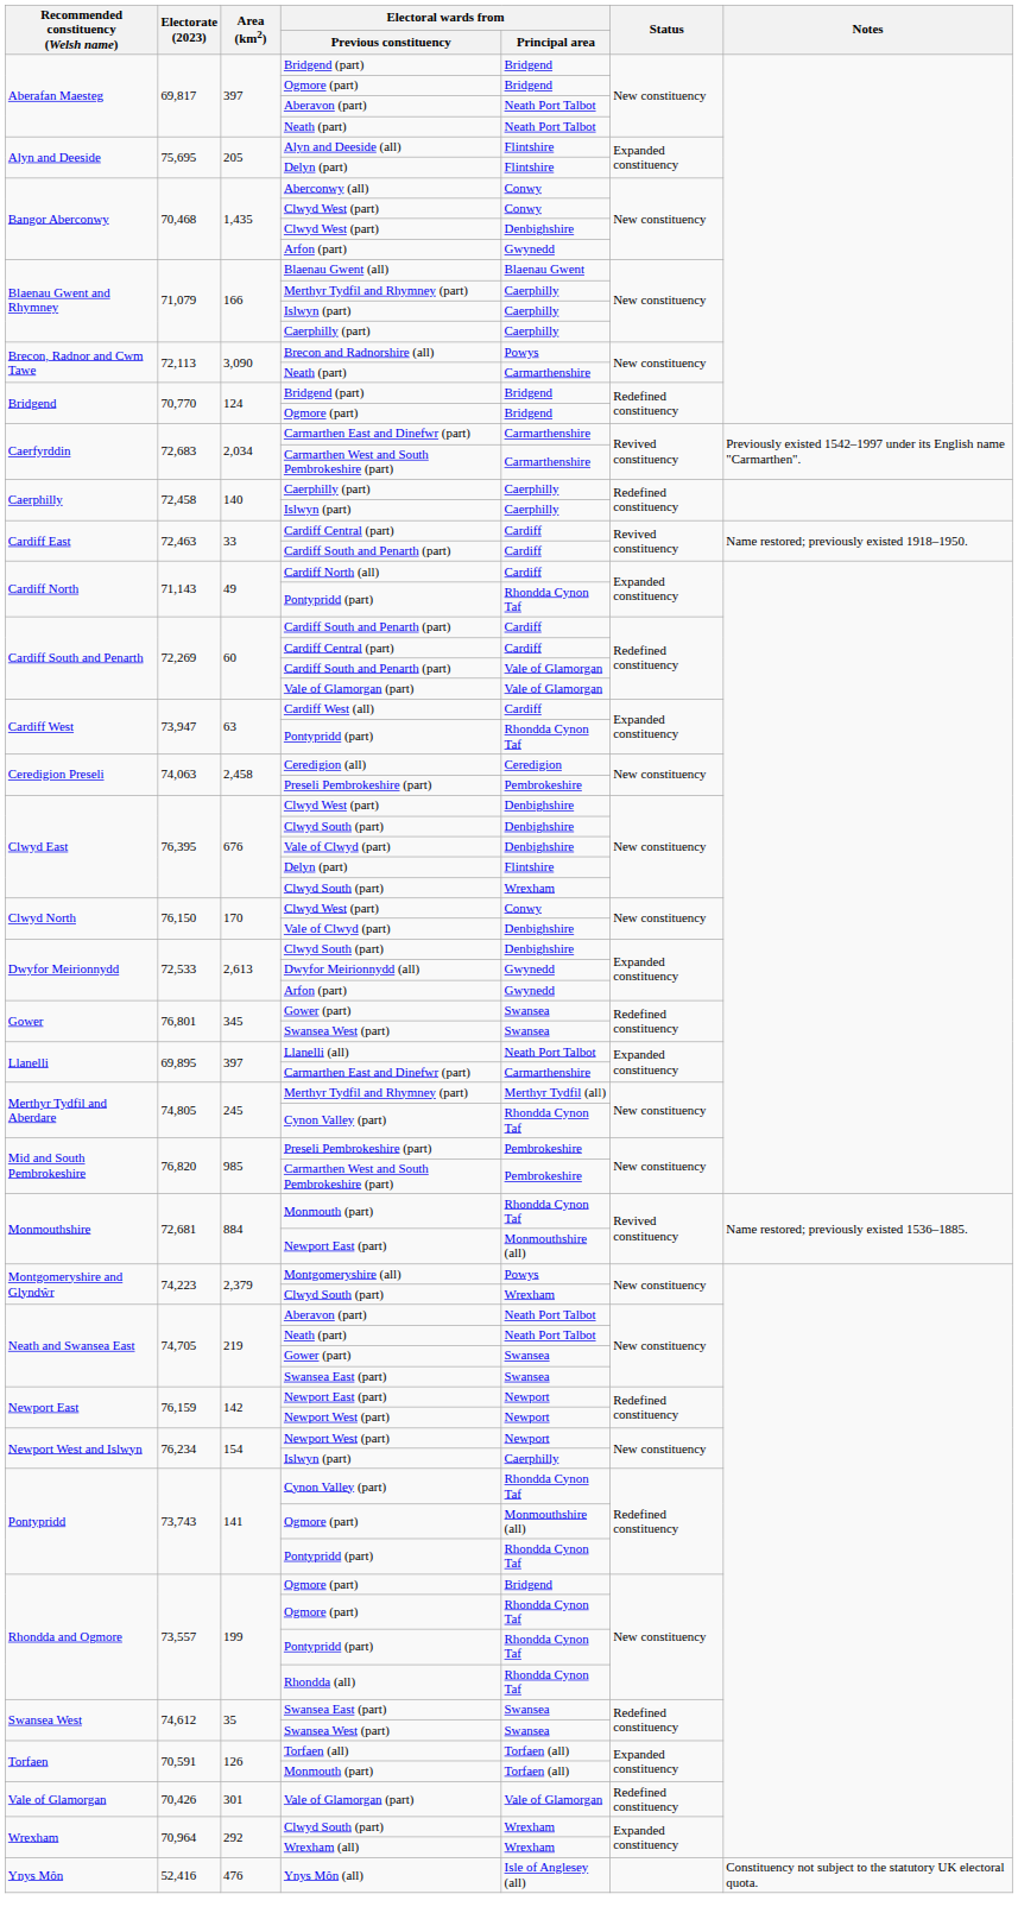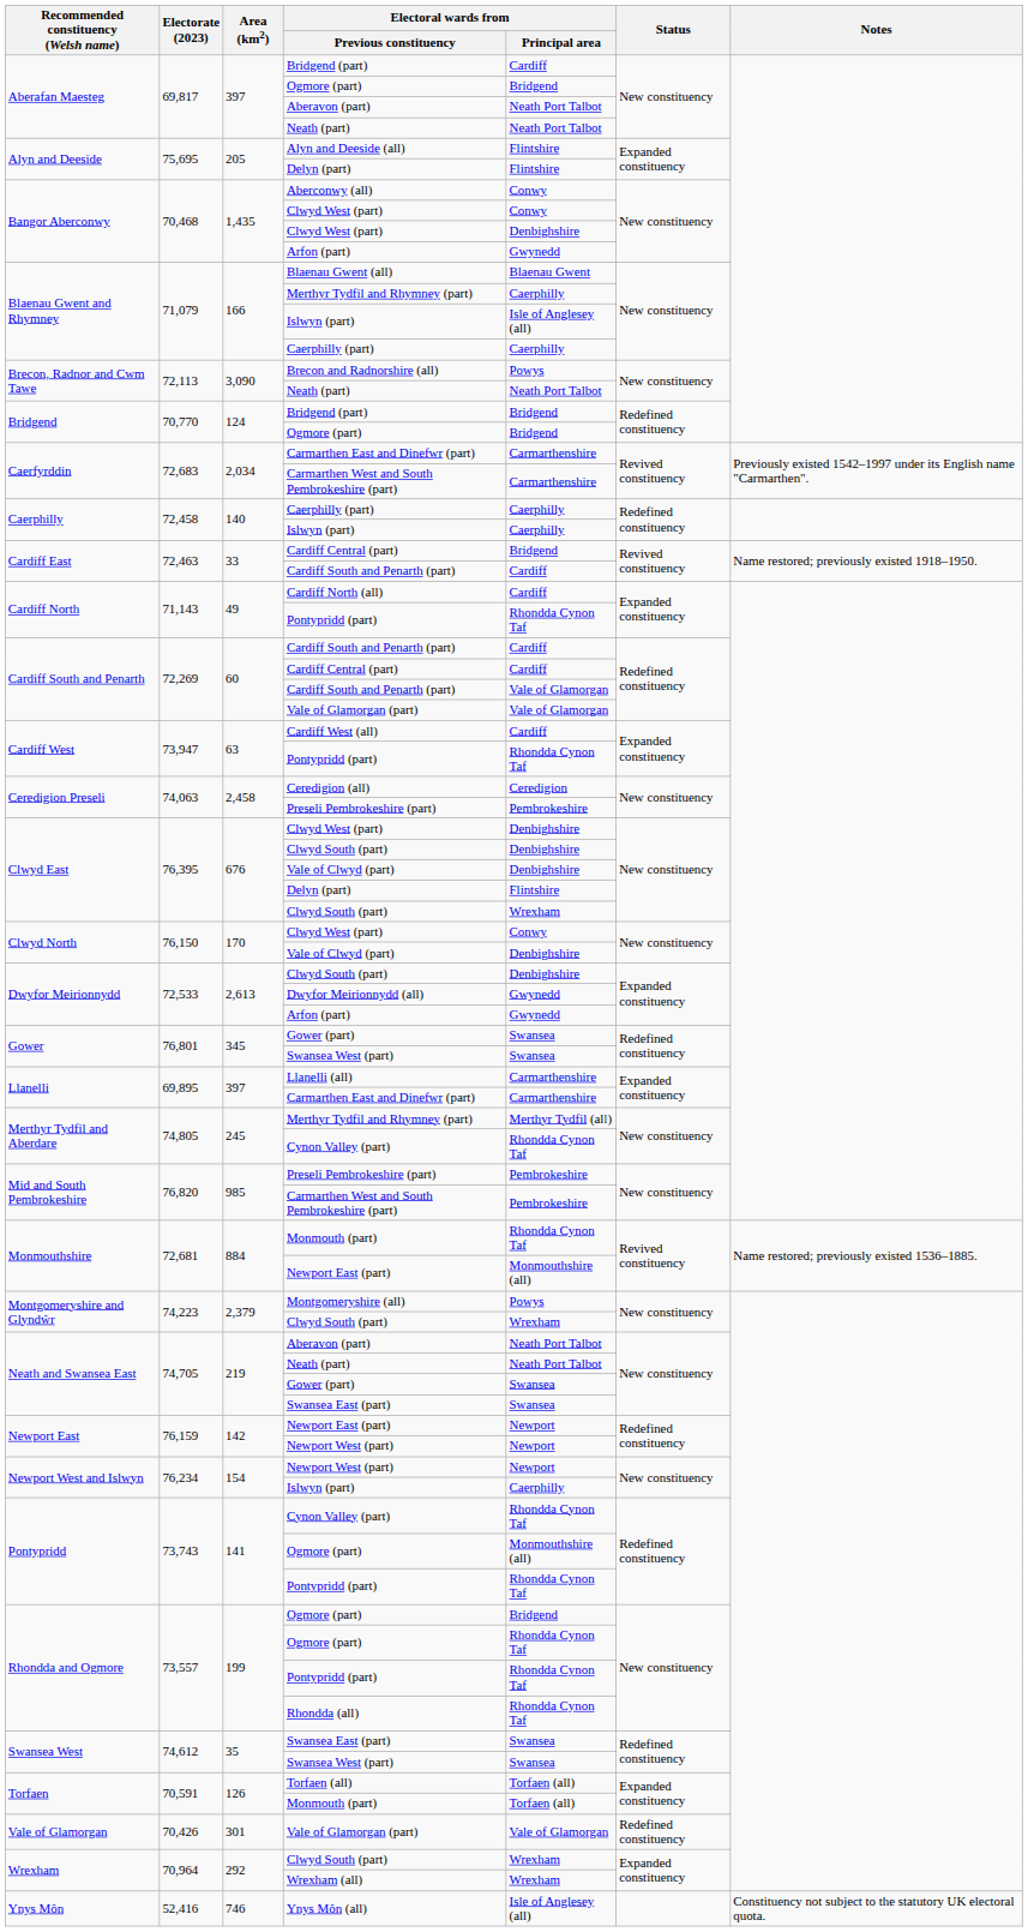Aberafan Maesteg / Bridgend (part) | Electoral wards from / Principal area: Bridgend -> Cardiff
Blaenau Gwent and Rhymney / Islwyn (part) | Electoral wards from / Principal area: Caerphilly -> Isle of Anglesey (all)
Brecon, Radnor and Cwm Tawe / Neath (part) | Electoral wards from / Principal area: Carmarthenshire -> Neath Port Talbot
Cardiff East / Cardiff Central (part) | Electoral wards from / Principal area: Cardiff -> Bridgend
Llanelli (all) | Electoral wards from / Principal area: Neath Port Talbot -> Carmarthenshire
Ynys Môn (all) | Area (km2): 476 -> 746
